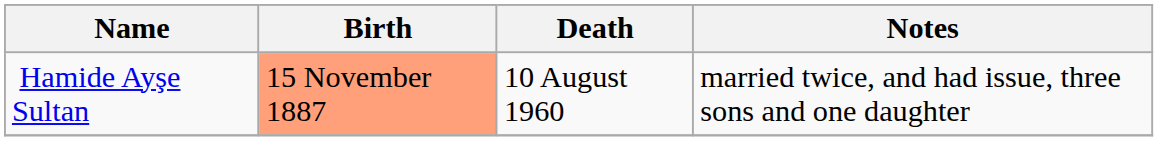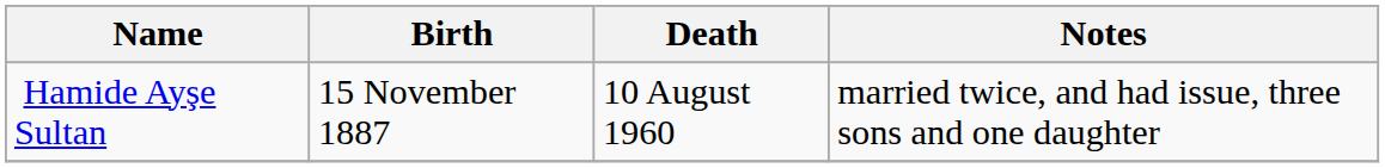Hamide Ayşe Sultan | Birth: lightsalmon background -> no background
